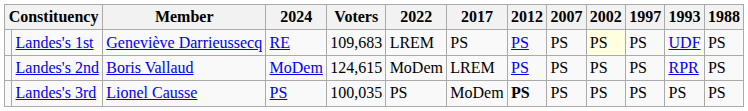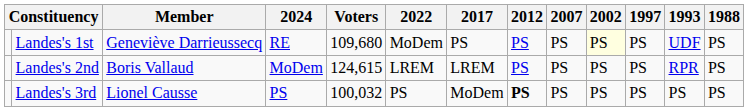Landes's 1st | Voters: 109,683 -> 109,680
Landes's 1st | 2022: LREM -> MoDem
Landes's 2nd | 2022: MoDem -> LREM
Landes's 3rd | Voters: 100,035 -> 100,032
